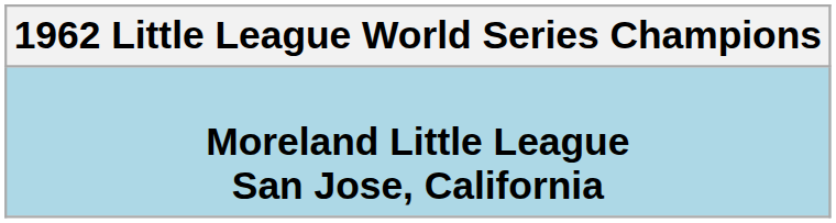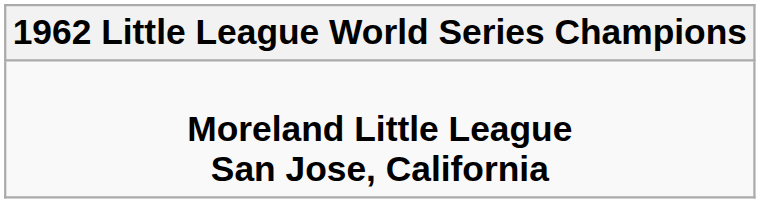row 2 | column 1: lightblue background -> no background
